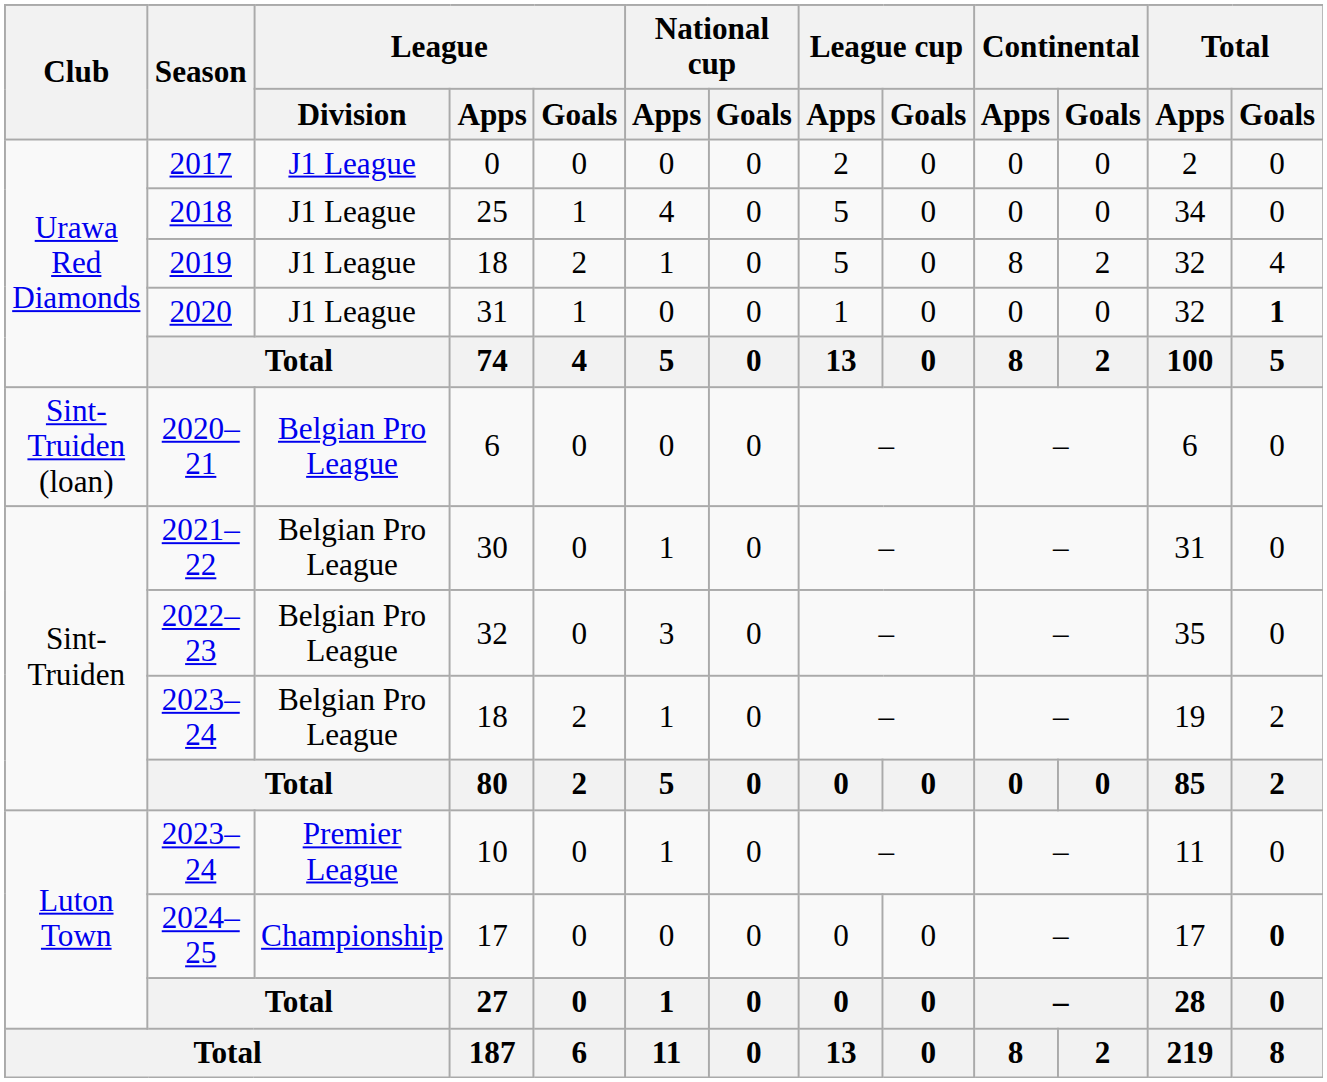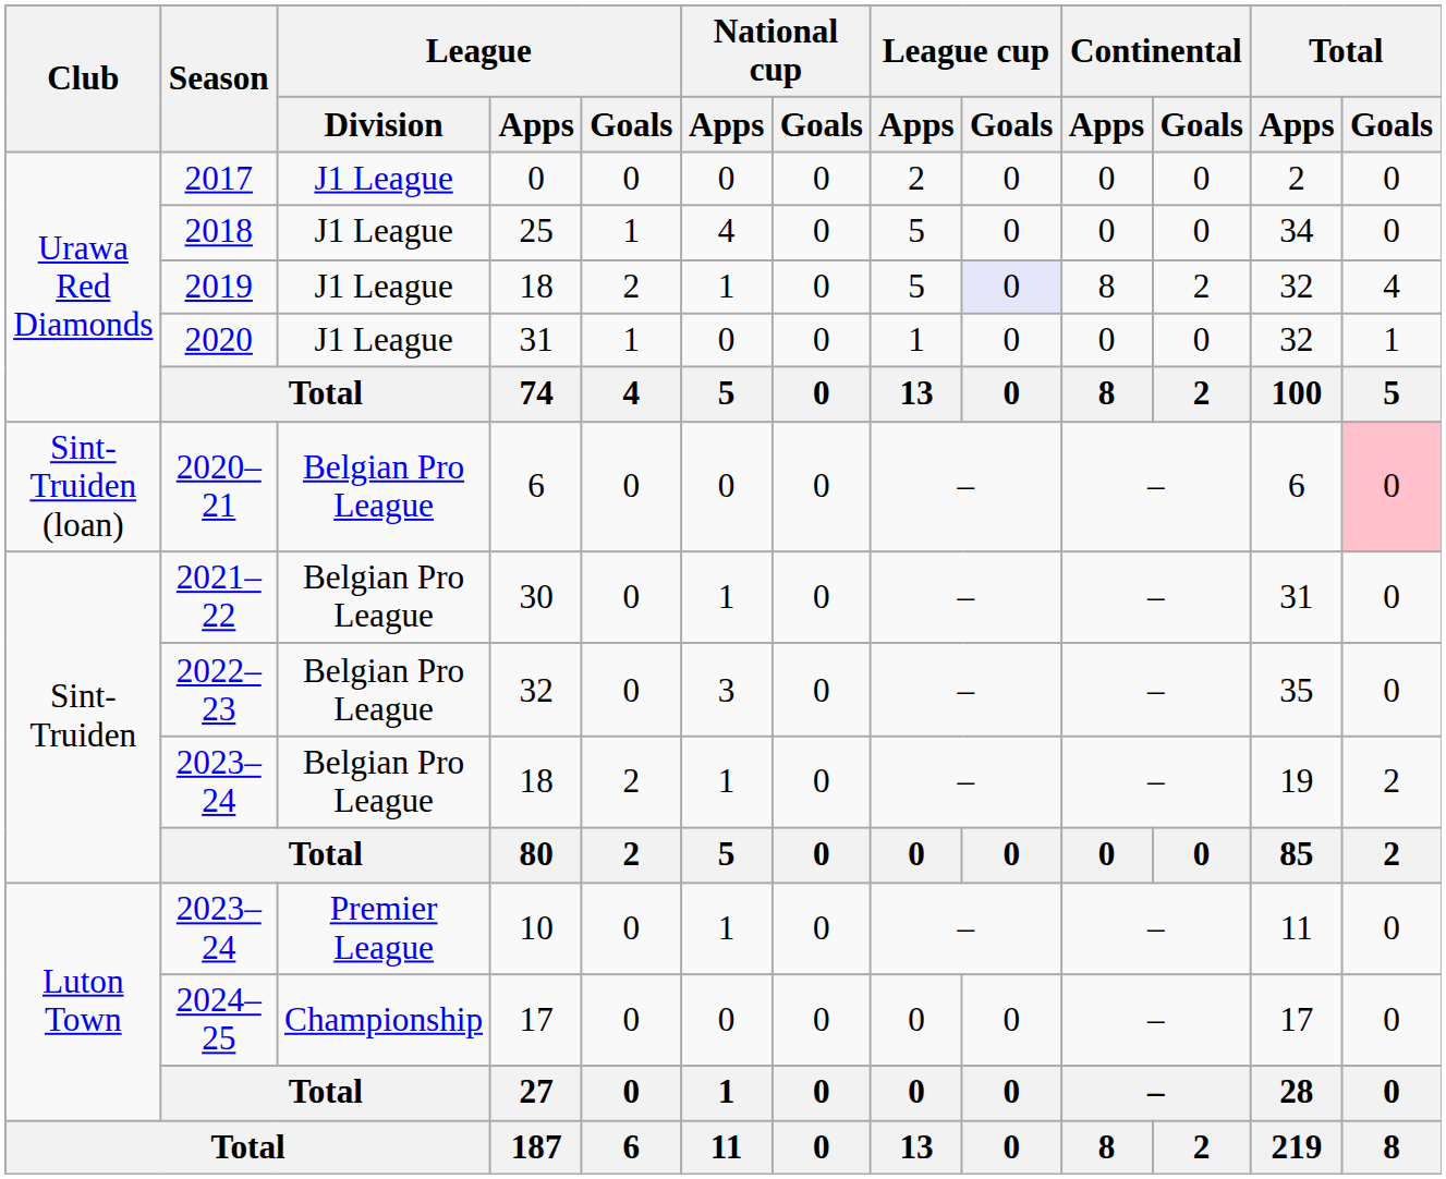2019 | League cup / Goals: no background -> lavender background
2020 | Total / Goals: bold -> normal
2020–21 | Total / Goals: no background -> pink background
2024–25 | Total / Goals: bold -> normal
